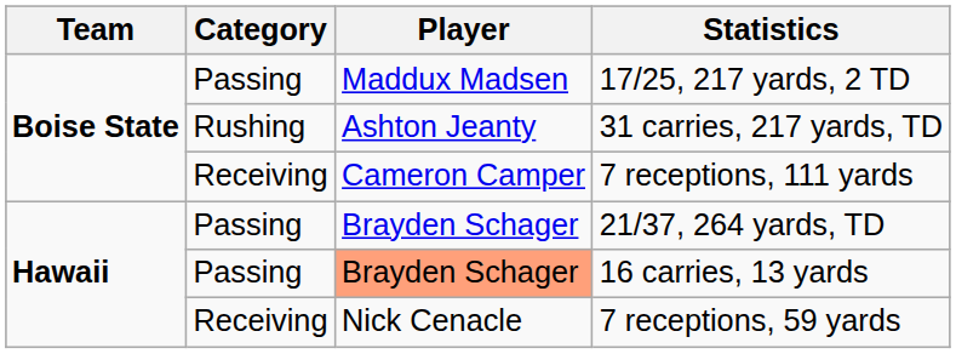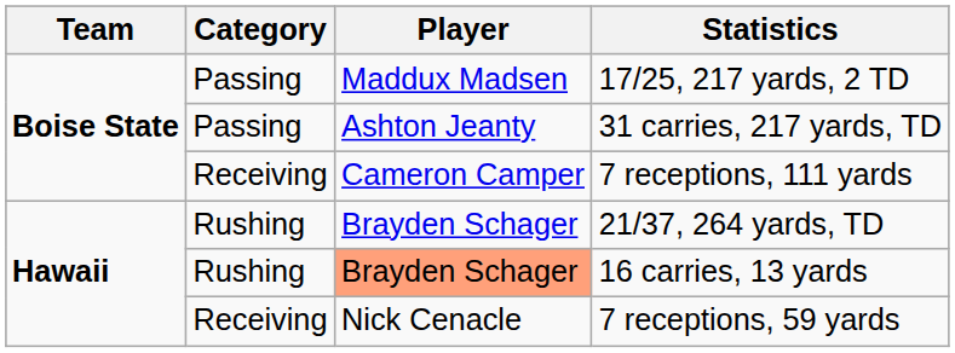31 carries, 217 yards, TD | Category: Rushing -> Passing
21/37, 264 yards, TD | Category: Passing -> Rushing
16 carries, 13 yards | Category: Passing -> Rushing
